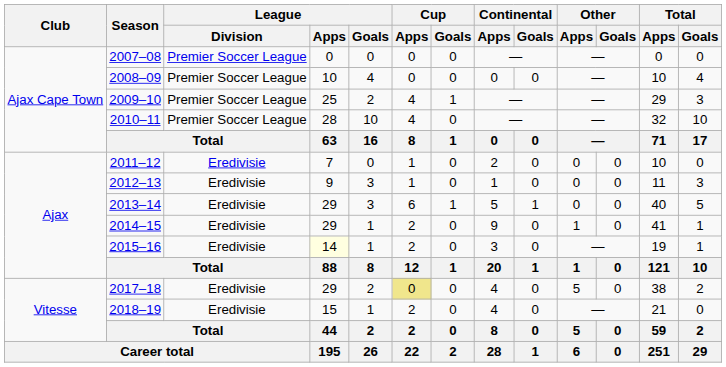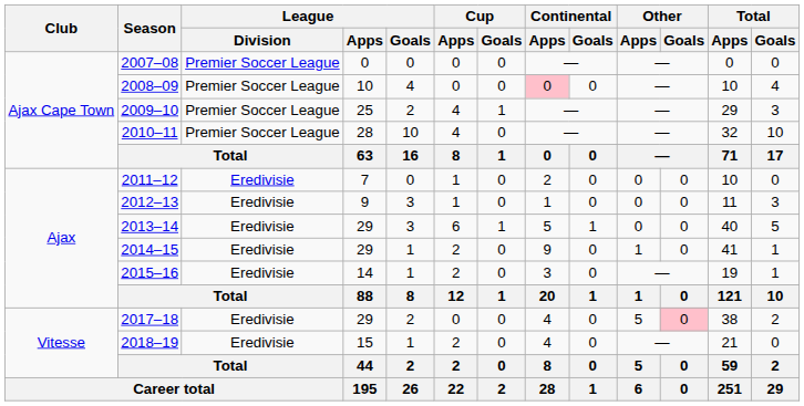2008–09 | Continental / Apps: no background -> pink background
2015–16 | League / Apps: lightyellow background -> no background
2017–18 | Cup / Apps: khaki background -> no background
2017–18 | Other / Goals: no background -> pink background
